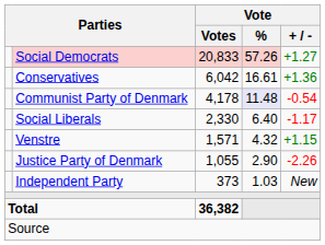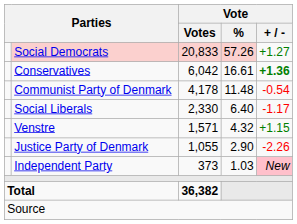Conservatives | Vote / + / -: normal -> bold
Communist Party of Denmark | Vote / %: lavender background -> no background
Independent Party | Vote / + / -: no background -> pink background
